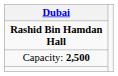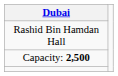Rashid Bin Hamdan Hall | Dubai: bold -> normal
